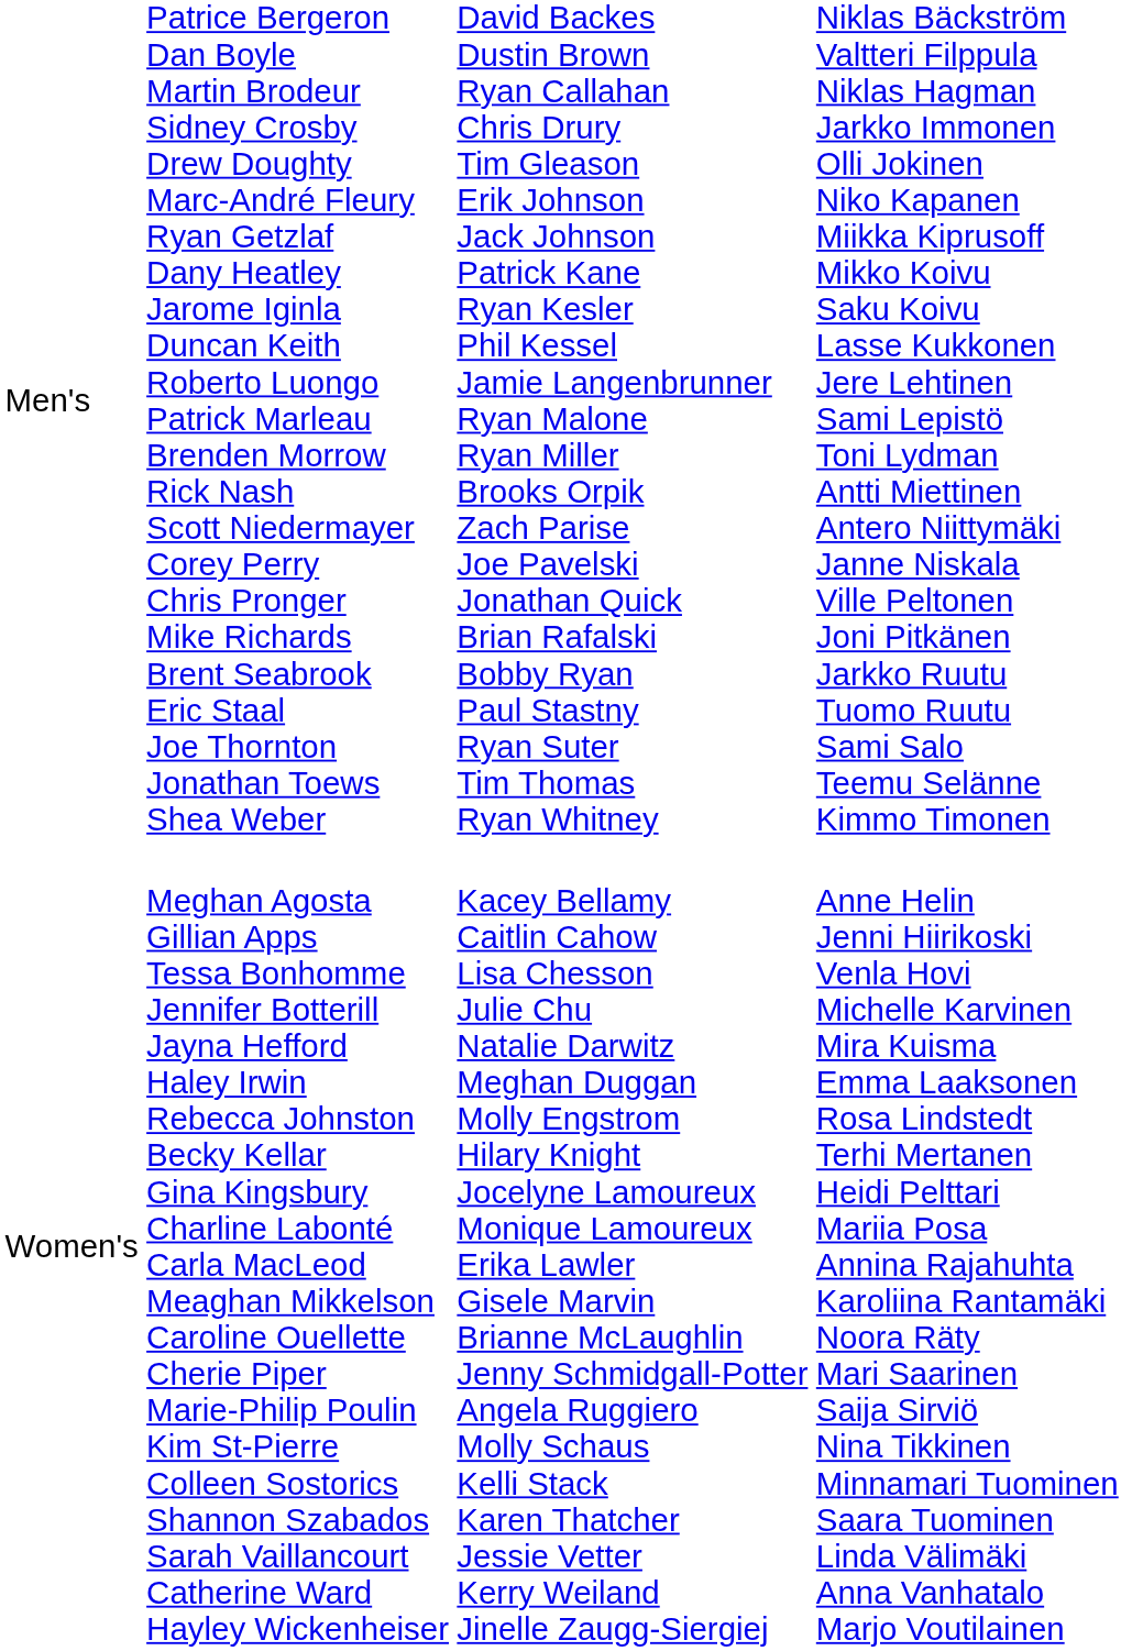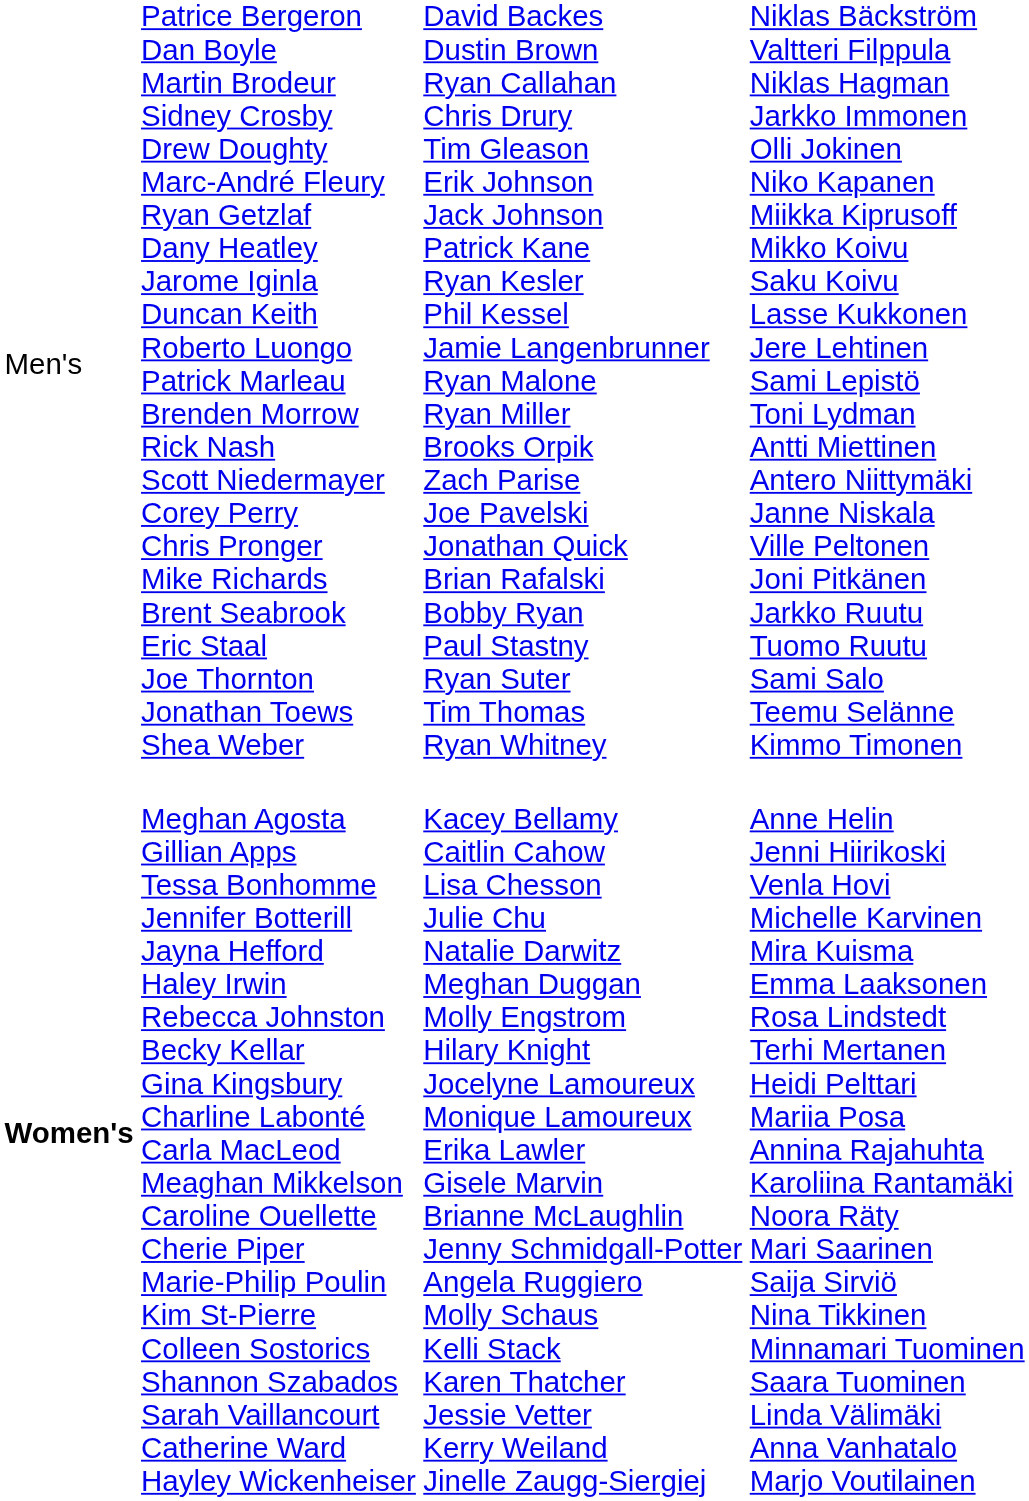Women's | column 1: normal -> bold
